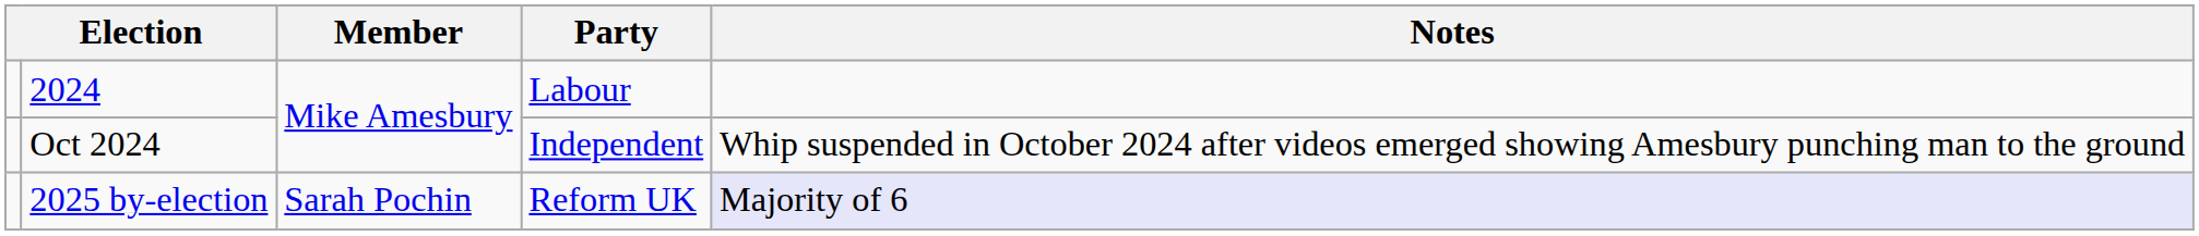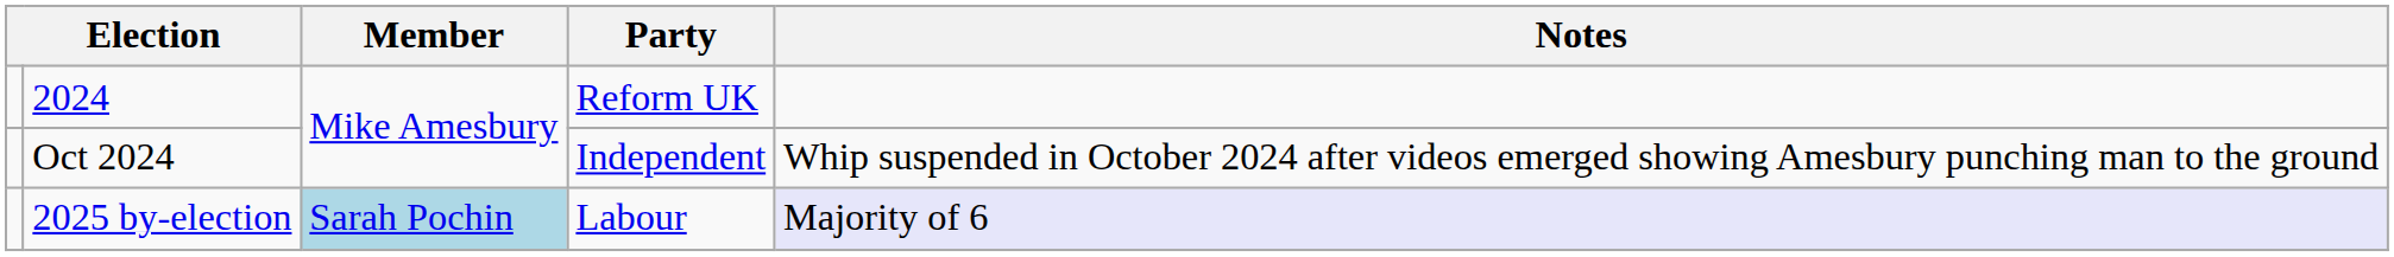2024 | Party: Labour -> Reform UK
2025 by-election | Member: no background -> lightblue background
2025 by-election | Party: Reform UK -> Labour
